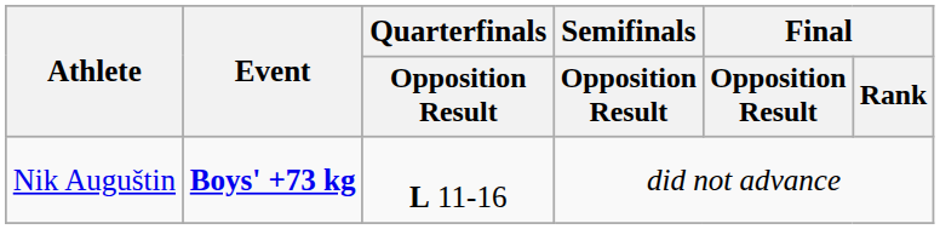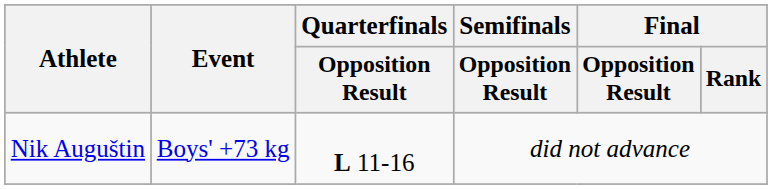Nik Auguštin | Event: bold -> normal
